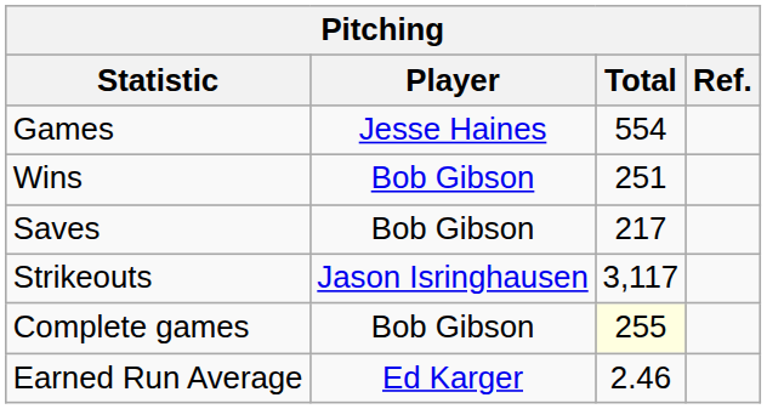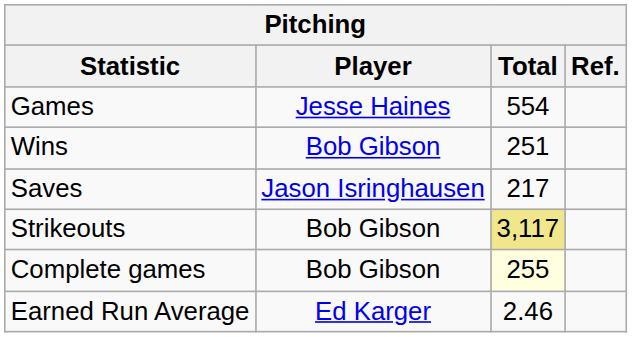Saves | Player: Bob Gibson -> Jason Isringhausen
Strikeouts | Player: Jason Isringhausen -> Bob Gibson
Strikeouts | Total: no background -> khaki background
